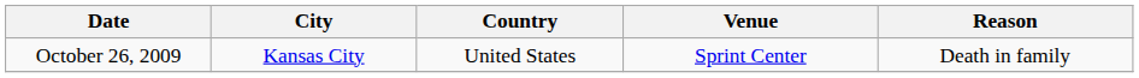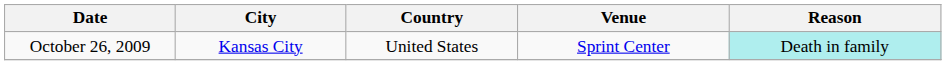October 26, 2009 | Reason: no background -> paleturquoise background
